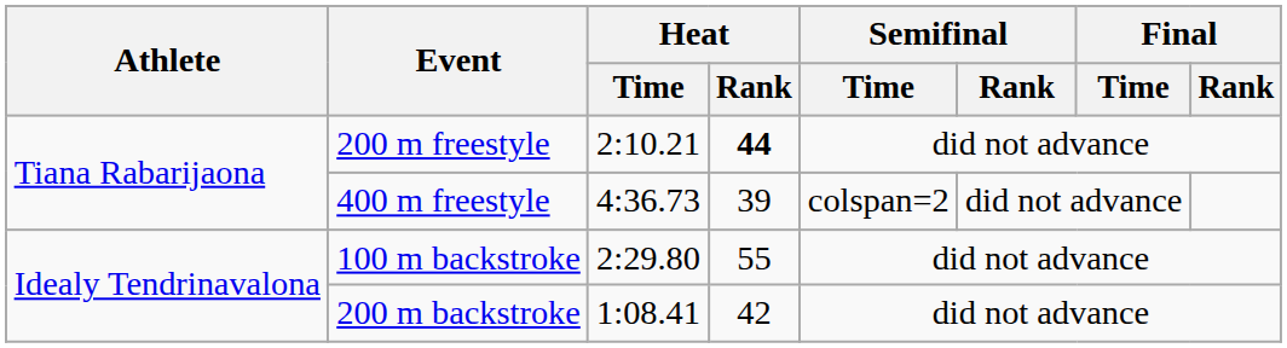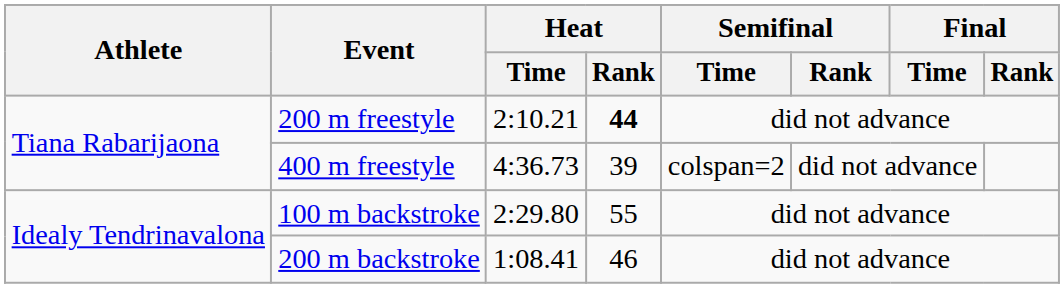200 m backstroke | Heat / Rank: 42 -> 46
